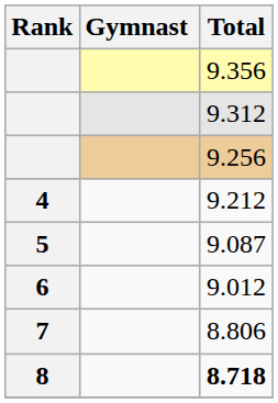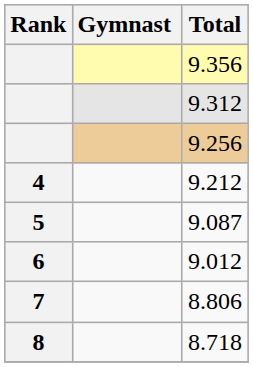8.718 | Total: bold -> normal
